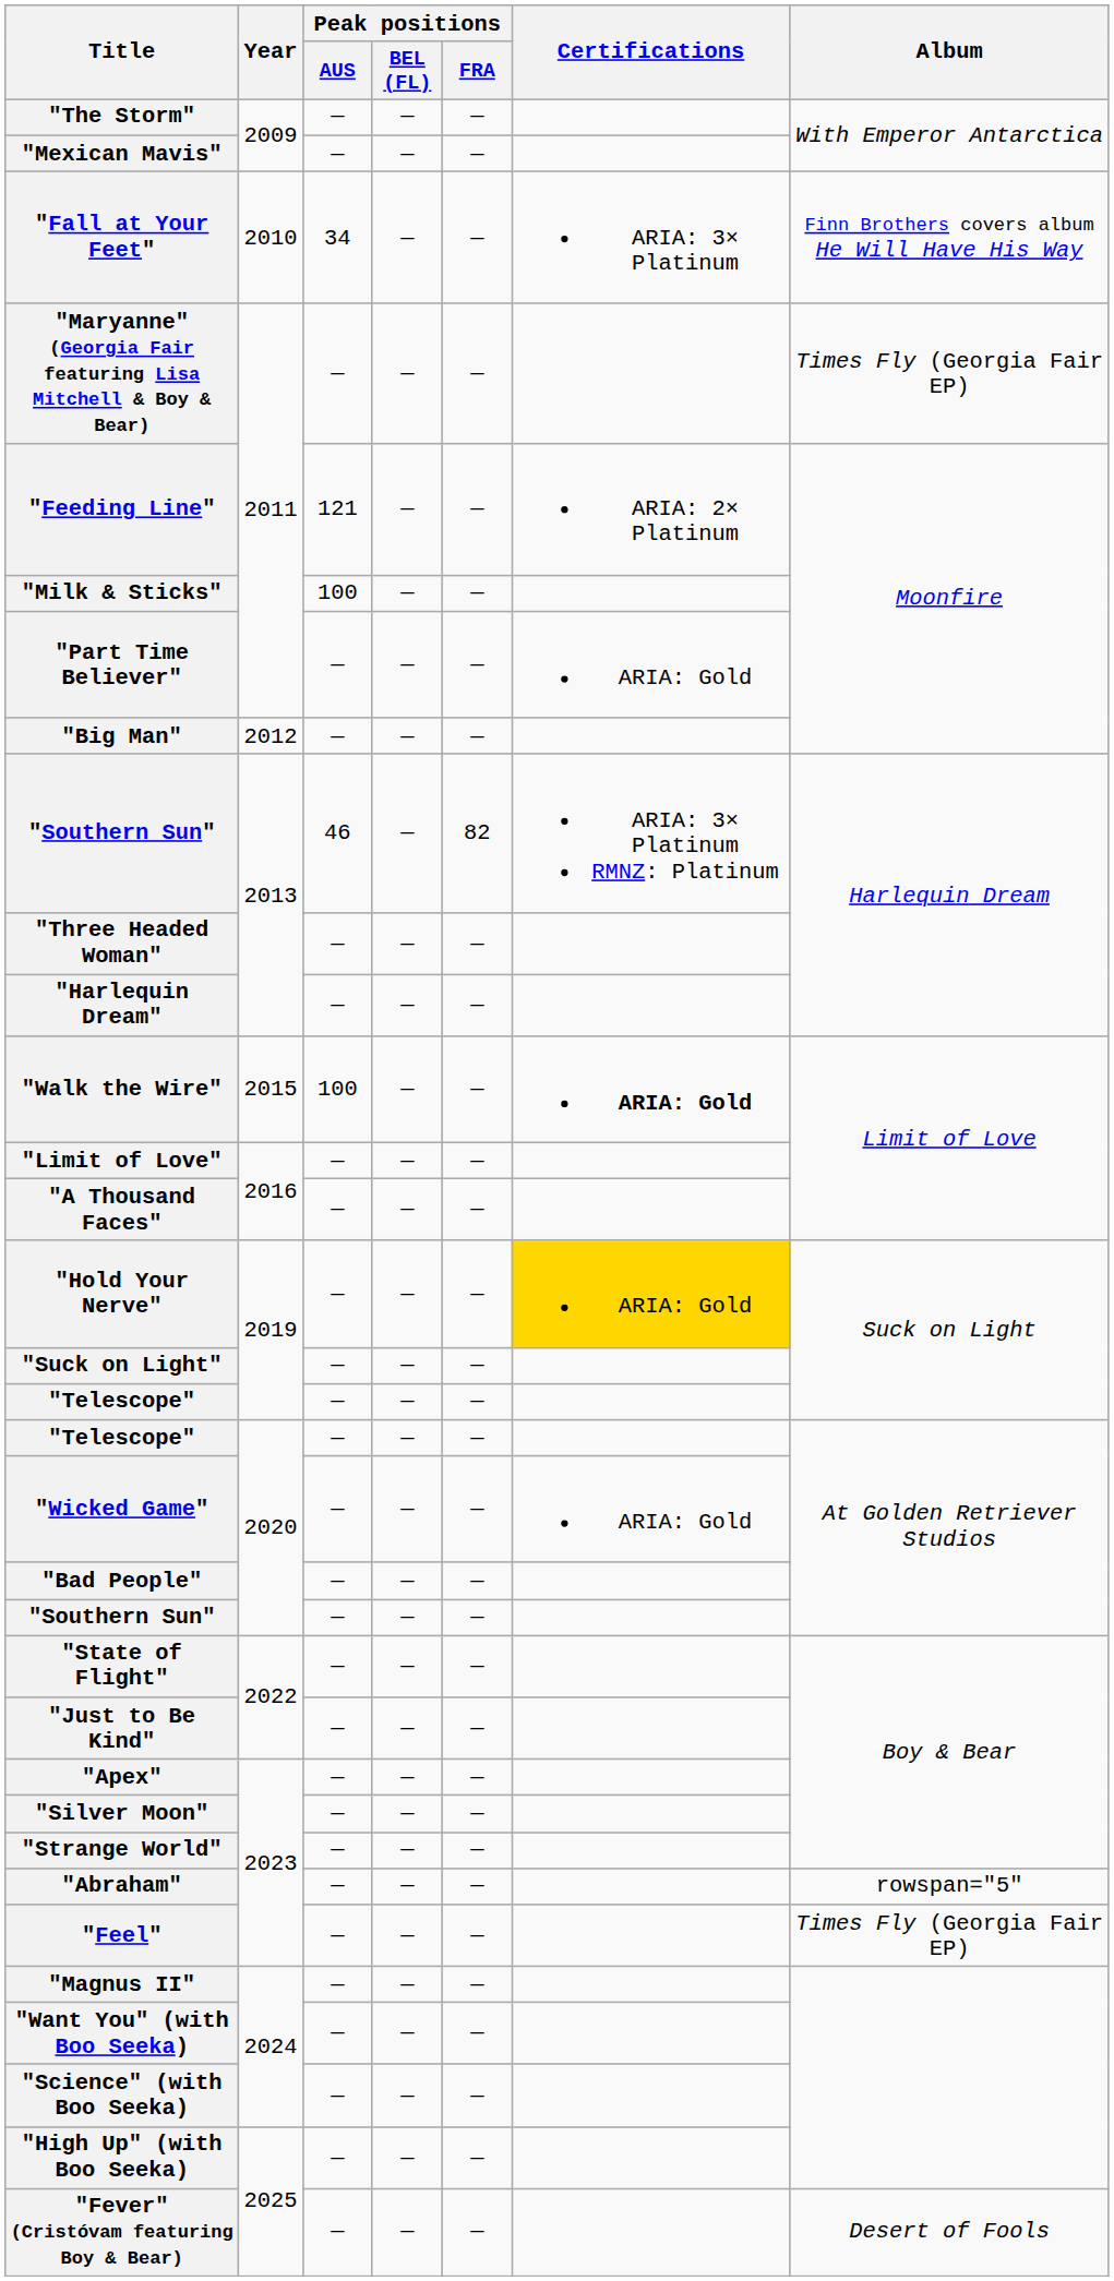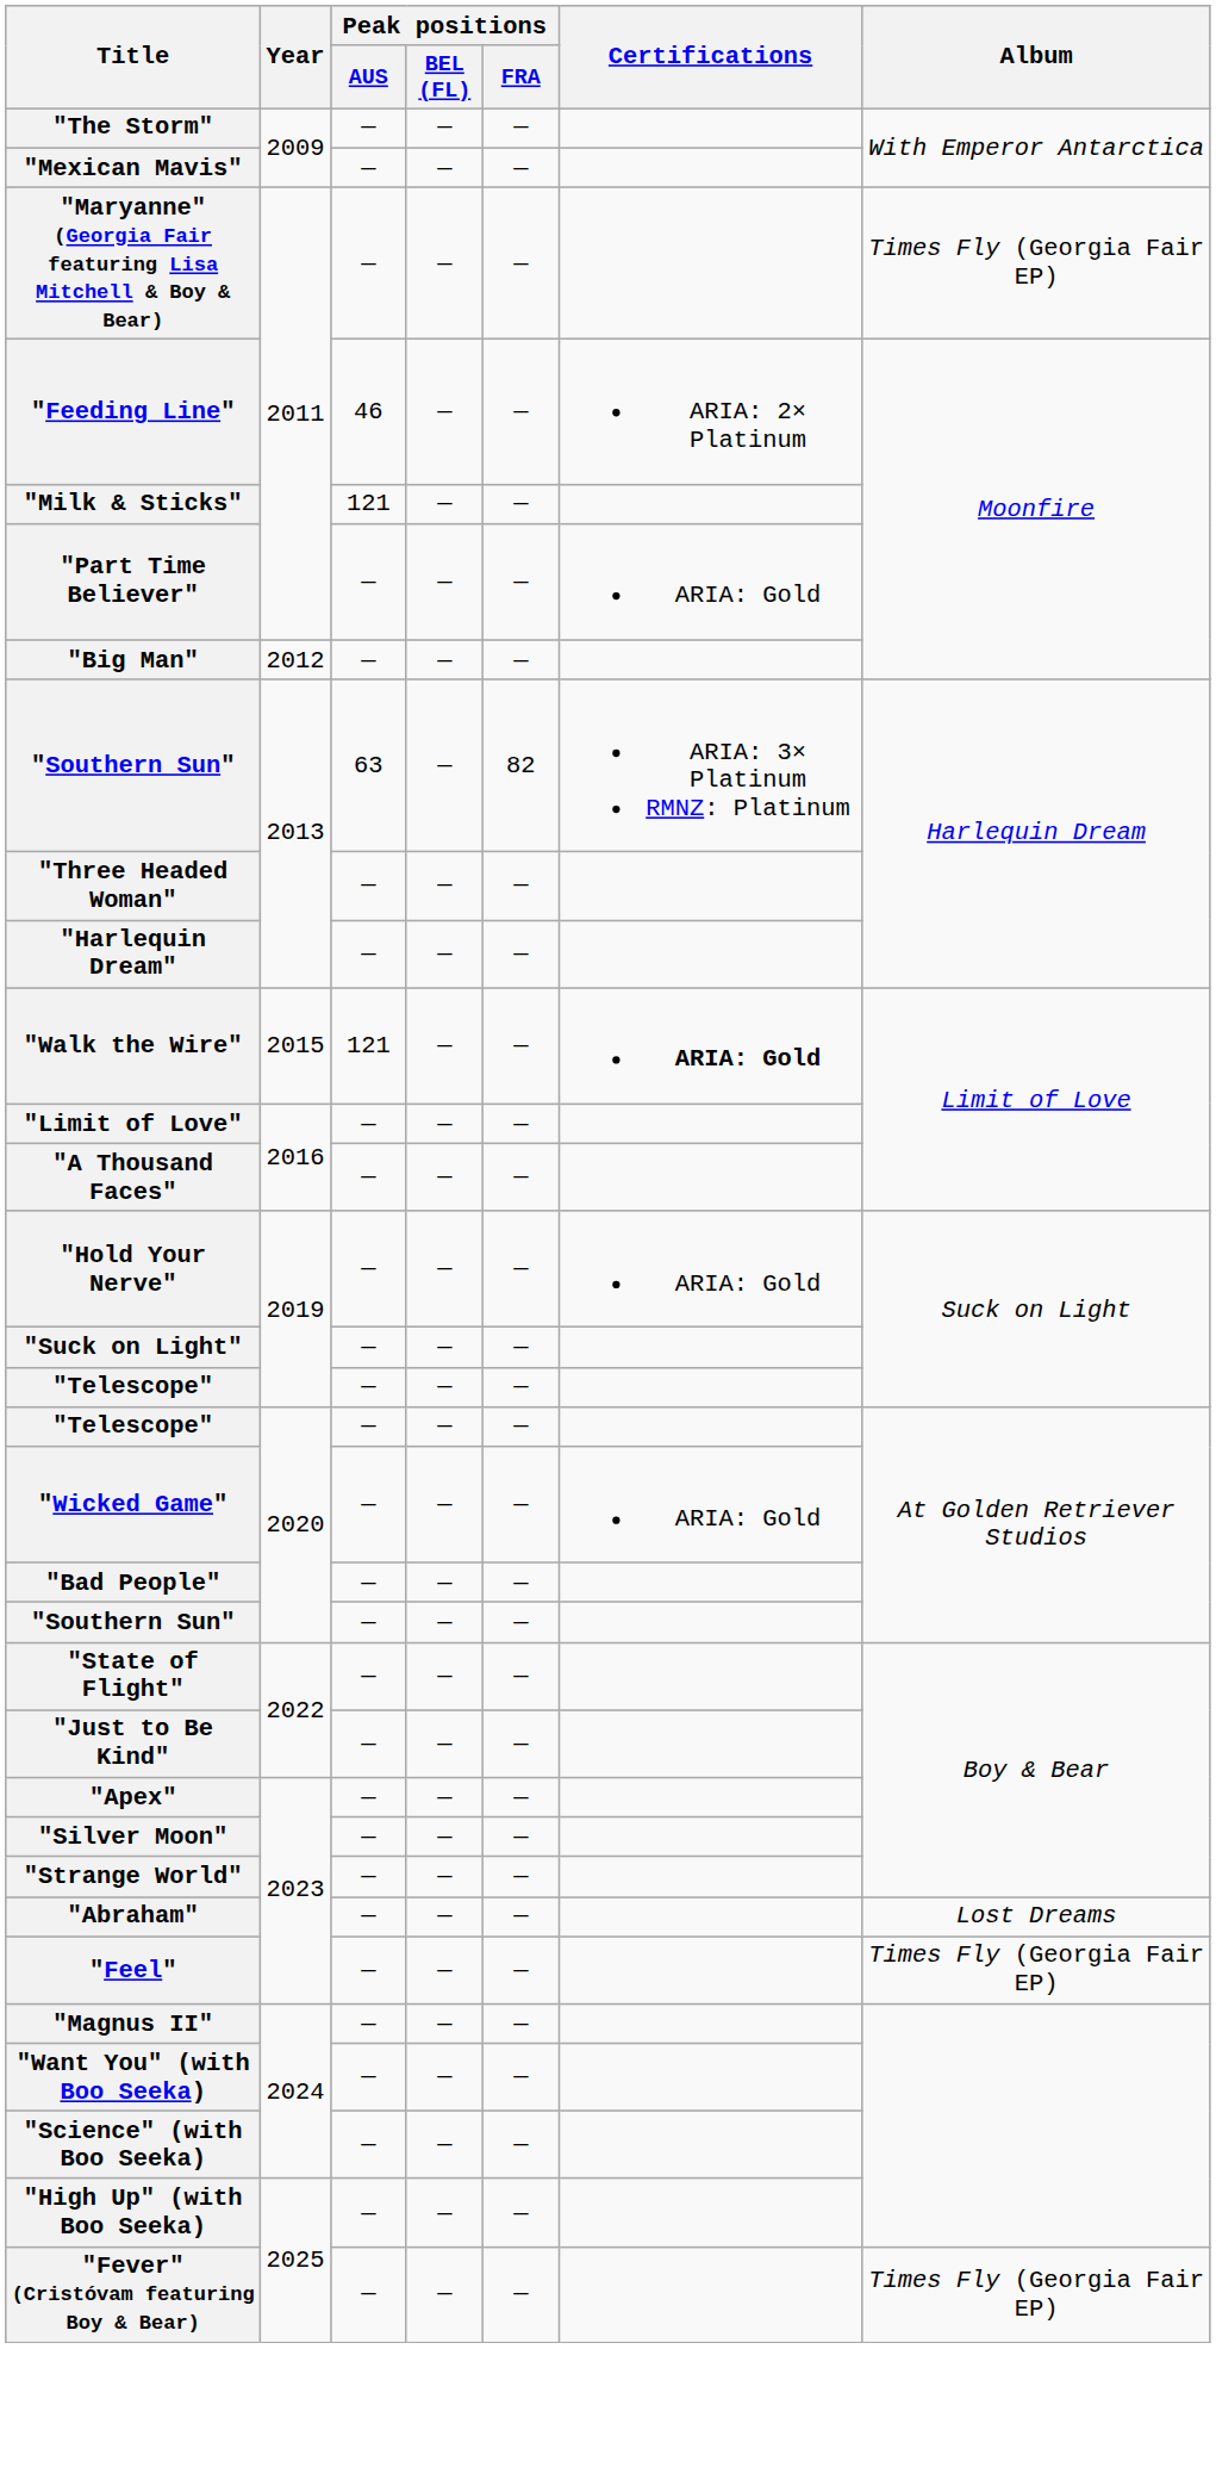- row: "Fall at Your Feet" | 2010 | 34 | — | — | ARIA: 3× Platinum | Finn Brothers covers album He Will Have His Way
"Feeding Line" | Peak positions / AUS: 121 -> 46
"Milk & Sticks" | Peak positions / AUS: 100 -> 121
"Southern Sun" / 2013 | Peak positions / AUS: 46 -> 63
"Walk the Wire" | Peak positions / AUS: 100 -> 121
"Hold Your Nerve" | Certifications: gold background -> no background
"Abraham" | Album: rowspan="5" -> Lost Dreams
"Fever" (Cristóvam featuring Boy & Bear) | Album: Desert of Fools -> Times Fly (Georgia Fair EP)
